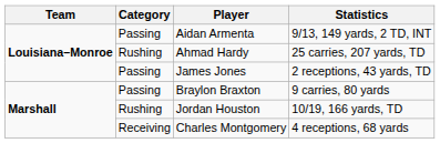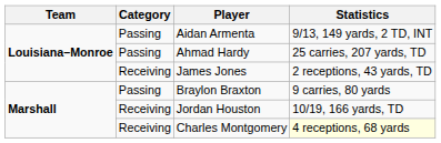Ahmad Hardy | Category: Rushing -> Passing
James Jones | Category: Passing -> Receiving
Jordan Houston | Category: Rushing -> Receiving
Charles Montgomery | Statistics: no background -> lightyellow background
